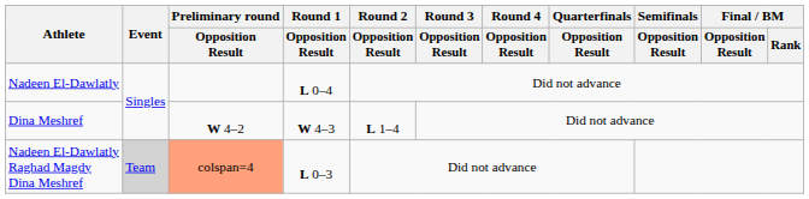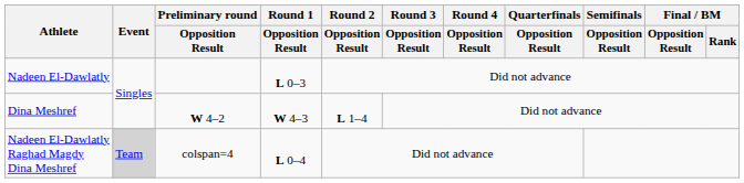Nadeen El-Dawlatly | Round 1 / Opposition Result: L 0–4 -> L 0–3
Nadeen El-Dawlatly Raghad Magdy Dina Meshref | Preliminary round / Opposition Result: lightsalmon background -> no background
Nadeen El-Dawlatly Raghad Magdy Dina Meshref | Round 1 / Opposition Result: L 0–3 -> L 0–4
